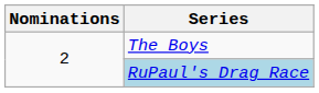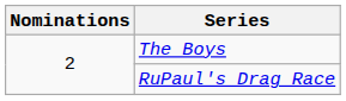RuPaul's Drag Race | Series: lightblue background -> no background
